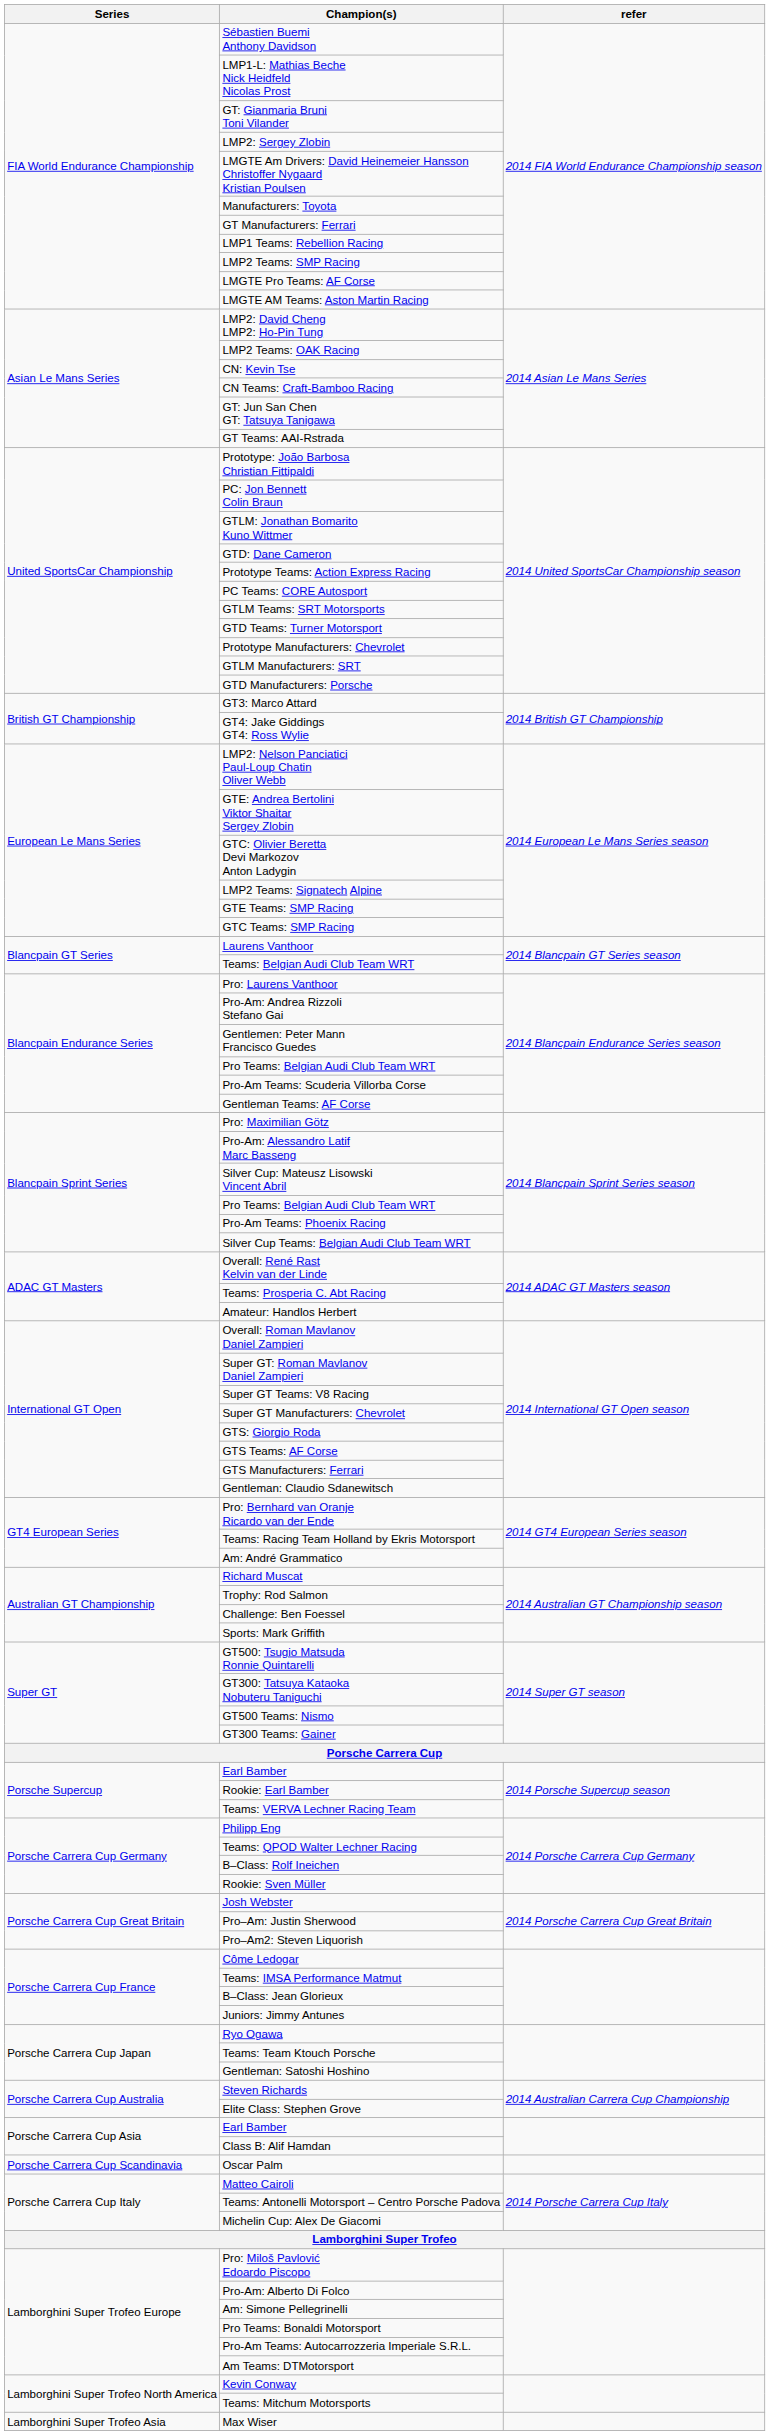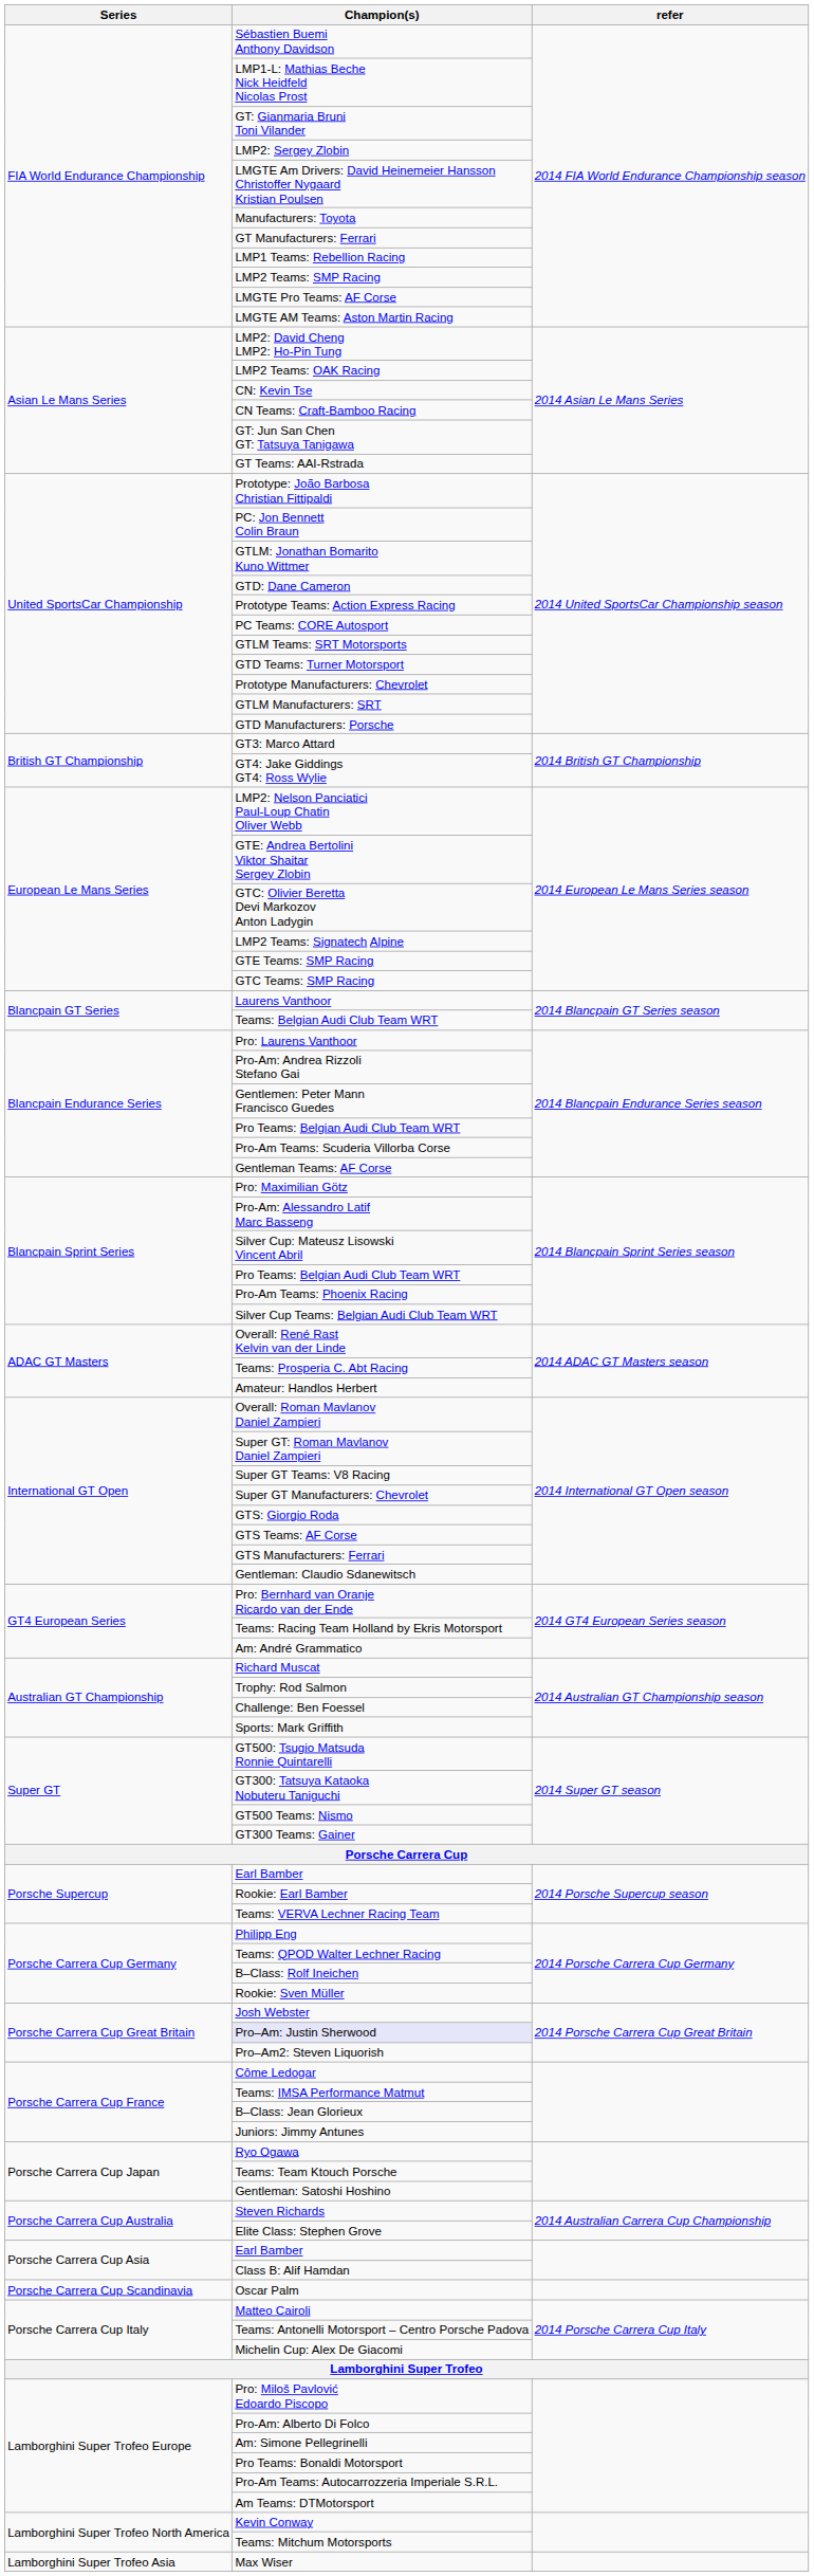Pro–Am: Justin Sherwood | Champion(s): no background -> lavender background
